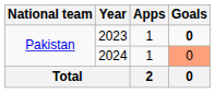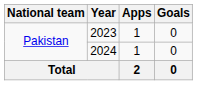2023 | Goals: bold -> normal
2024 | Goals: lightsalmon background -> no background
